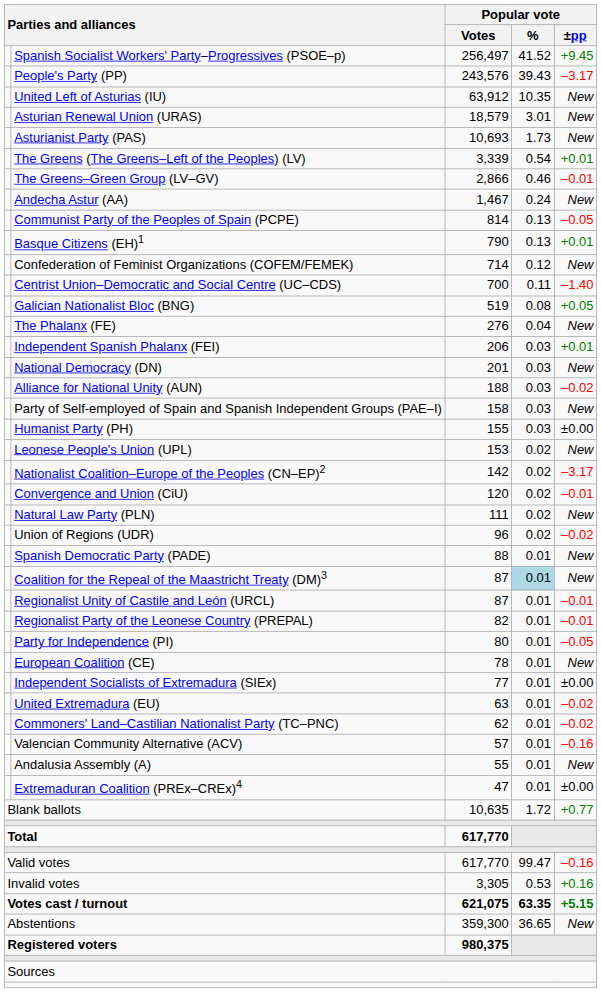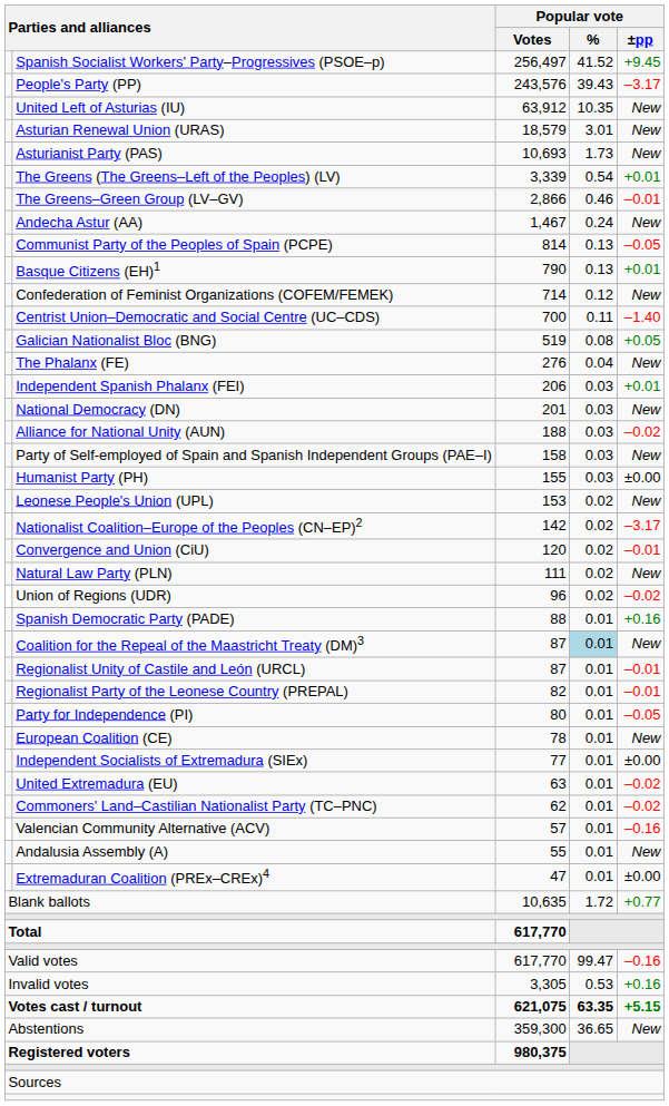Spanish Democratic Party (PADE) | Popular vote / ±pp: New -> +0.16
